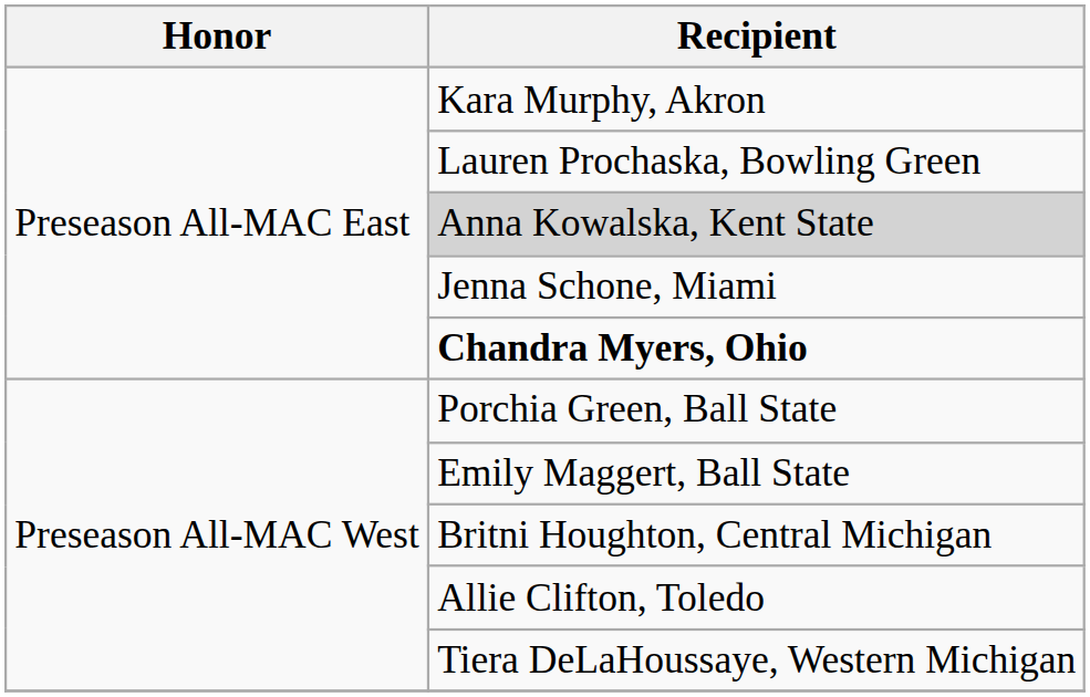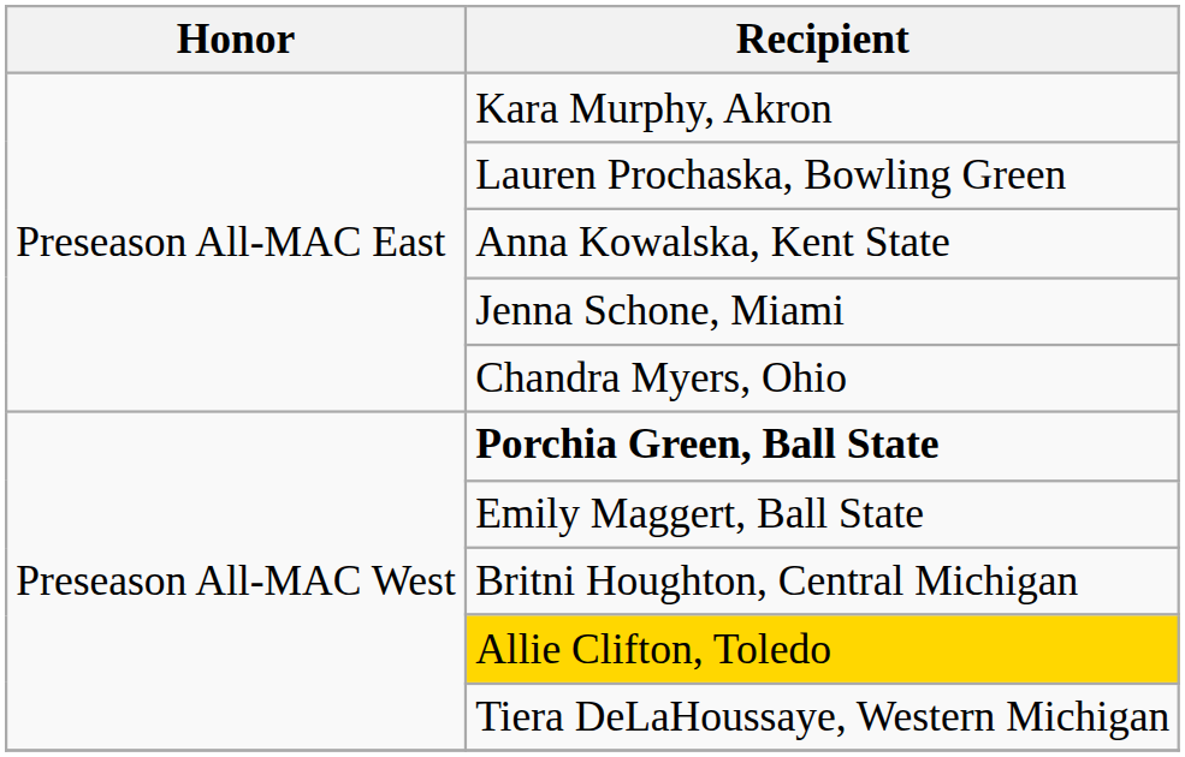row 4 | Recipient: lightgrey background -> no background
row 6 | Recipient: bold -> normal
row 7 | Recipient: normal -> bold
row 10 | Recipient: no background -> gold background
